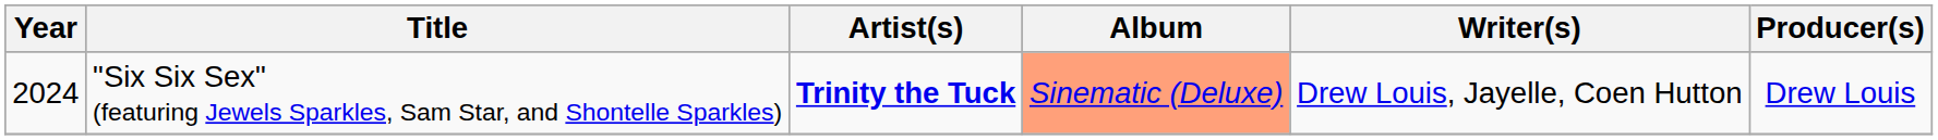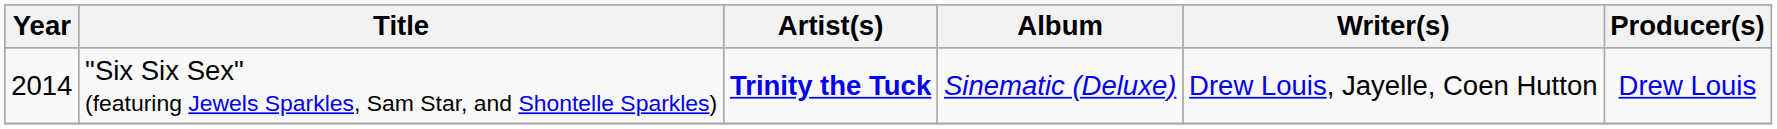row 2 | Year: 2024 -> 2014
row 2 | Album: lightsalmon background -> no background
